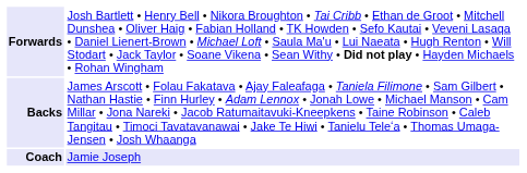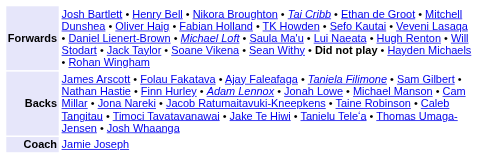Coach | column 2: lavender background -> no background
